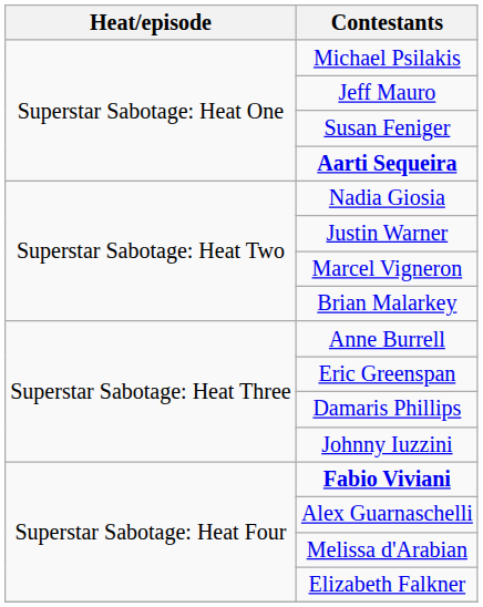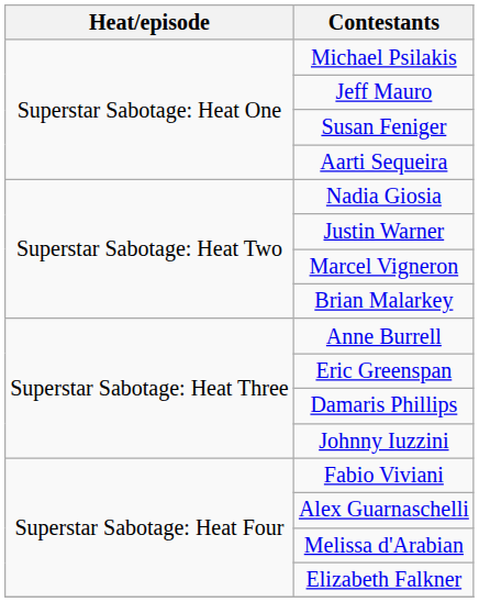Aarti Sequeira | Contestants: bold -> normal
Fabio Viviani | Contestants: bold -> normal
